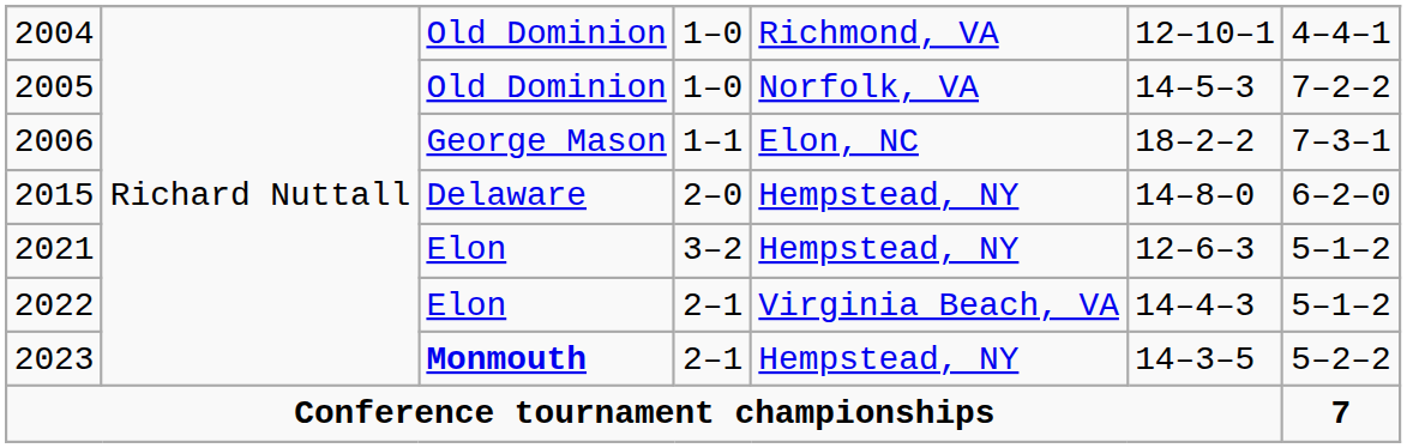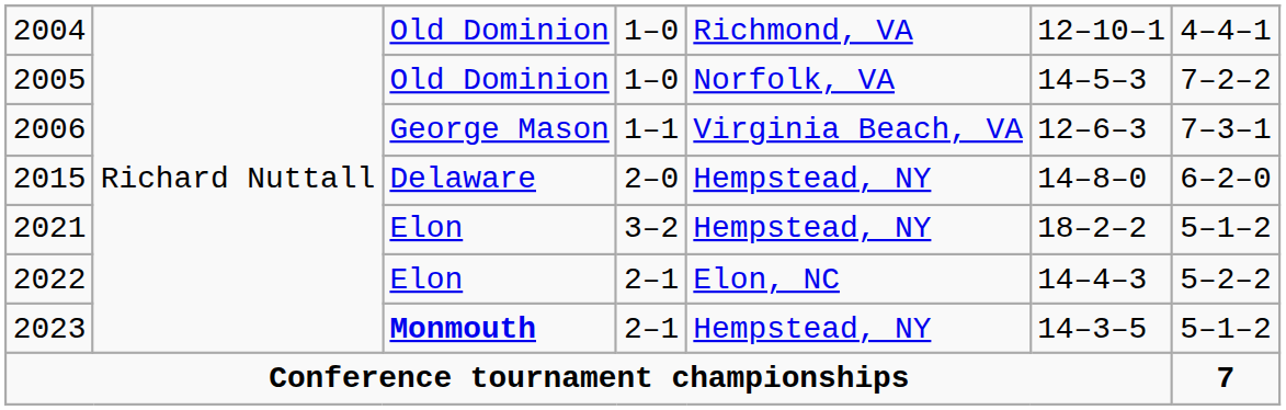2006 | column 5: Elon, NC -> Virginia Beach, VA
2006 | column 6: 18–2–2 -> 12–6–3
2021 | column 6: 12–6–3 -> 18–2–2
2022 | column 5: Virginia Beach, VA -> Elon, NC
2022 | column 7: 5–1–2 -> 5–2–2
2023 | column 7: 5–2–2 -> 5–1–2
